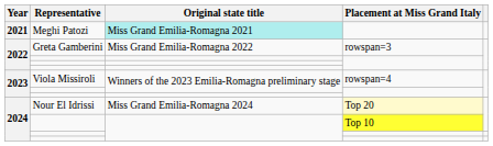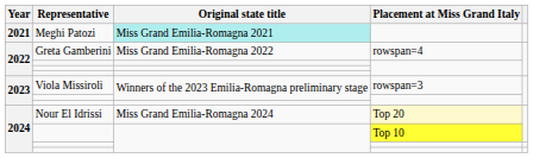Greta Gamberini | Placement at Miss Grand Italy: rowspan=3 -> rowspan=4
Viola Missiroli | Placement at Miss Grand Italy: rowspan=4 -> rowspan=3
